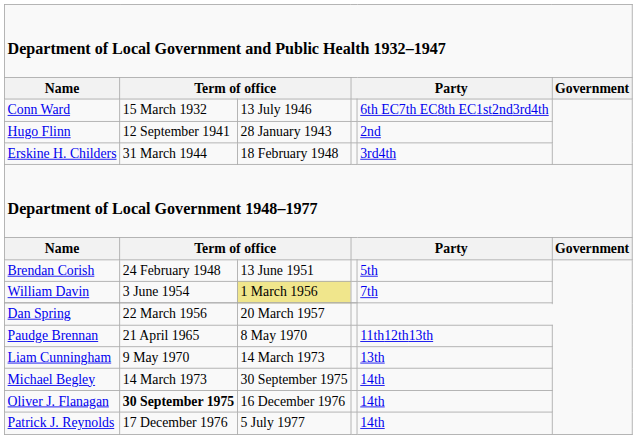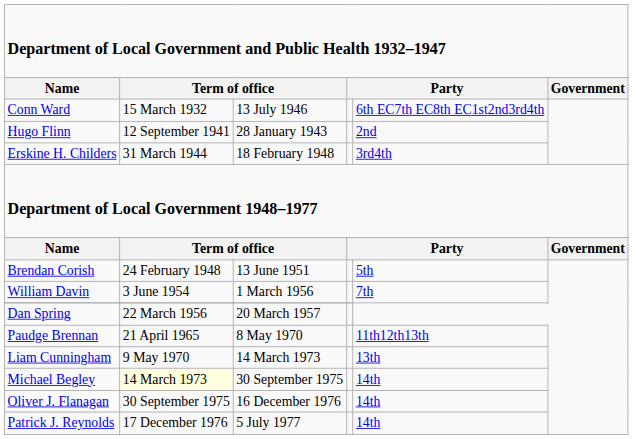William Davin | column 3: khaki background -> no background
Michael Begley | column 2: no background -> lightyellow background
Oliver J. Flanagan | column 2: bold -> normal
